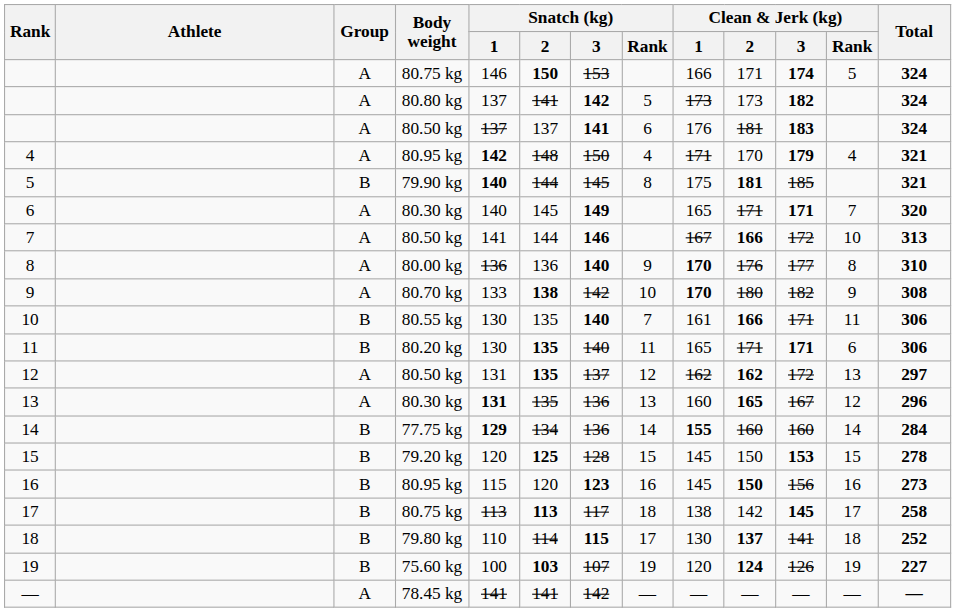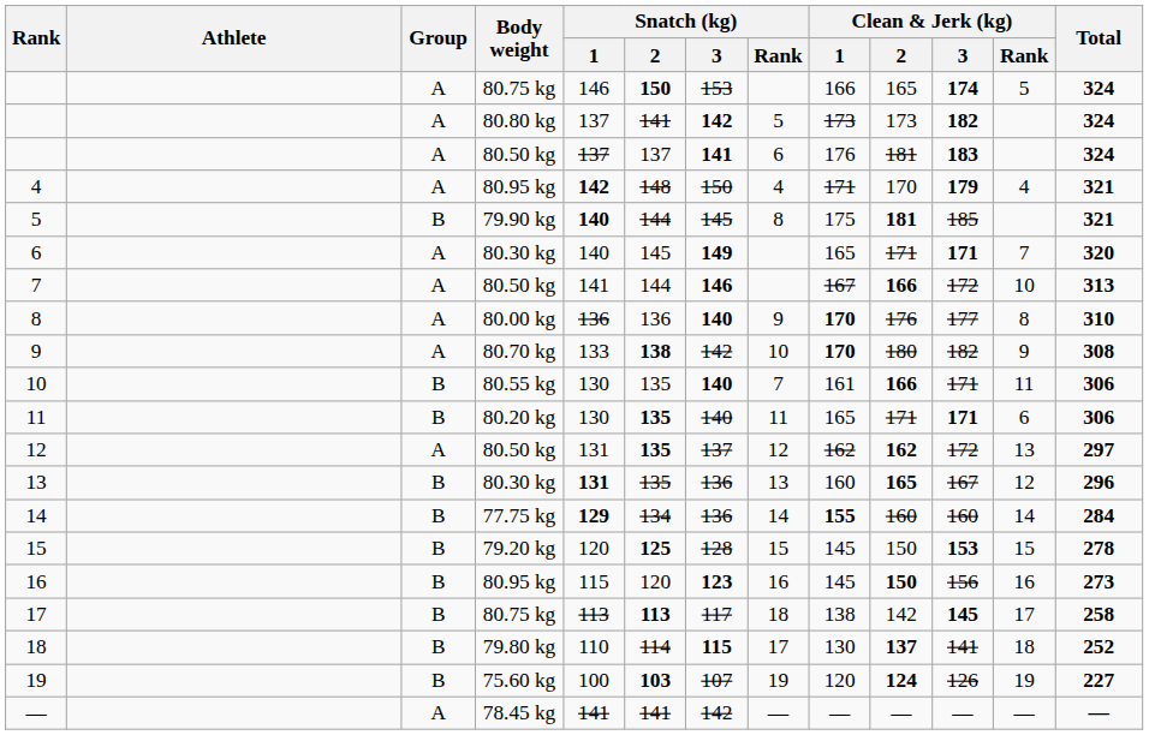row 3 | Clean & Jerk (kg) / 2: 171 -> 165
row 15 | Group: A -> B
